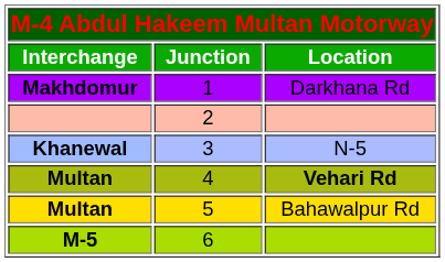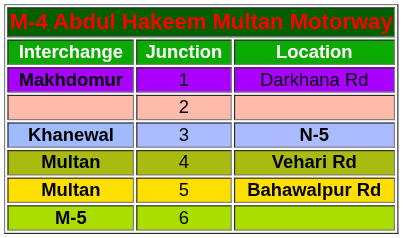3 | column 3: normal -> bold
5 | column 3: normal -> bold
